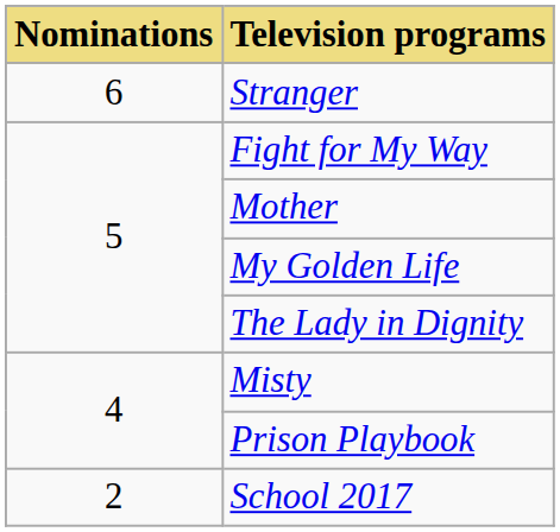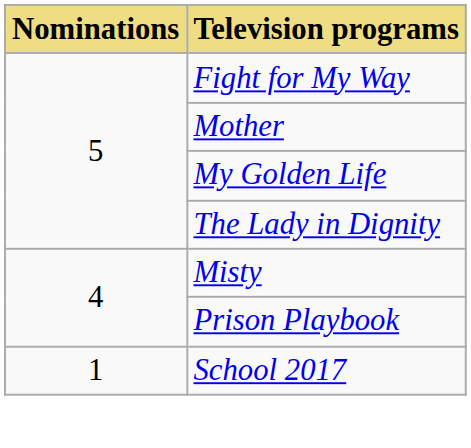- row: 6 | Stranger
School 2017 | Nominations: 2 -> 1
